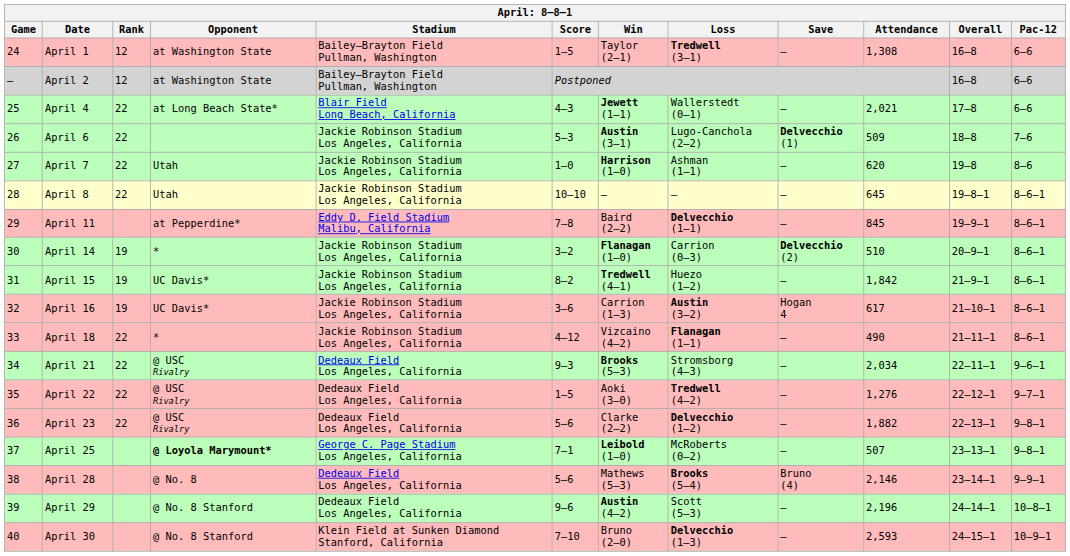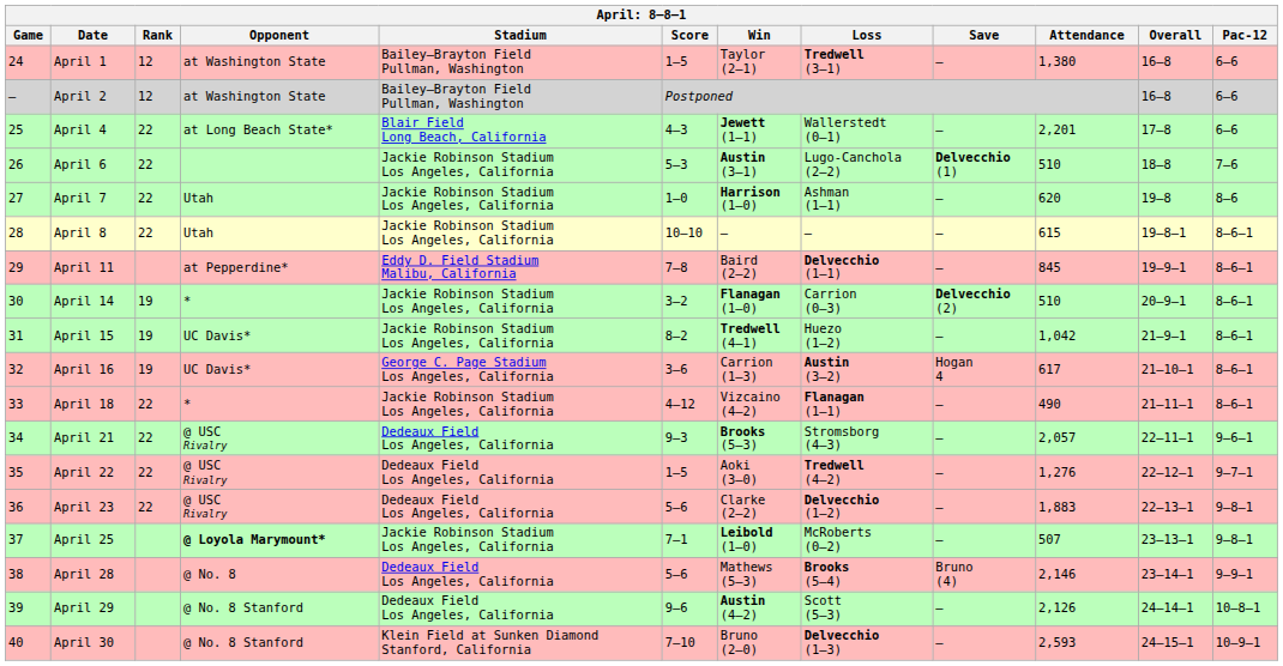April 1 | Attendance: 1,308 -> 1,380
April 4 | Attendance: 2,021 -> 2,201
April 6 | Attendance: 509 -> 510
April 8 | Attendance: 645 -> 615
April 15 | Attendance: 1,842 -> 1,042
April 16 | Stadium: Jackie Robinson Stadium Los Angeles, California -> George C. Page Stadium Los Angeles, California
April 21 | Attendance: 2,034 -> 2,057
April 23 | Attendance: 1,882 -> 1,883
April 25 | Stadium: George C. Page Stadium Los Angeles, California -> Jackie Robinson Stadium Los Angeles, California
April 29 | Attendance: 2,196 -> 2,126
